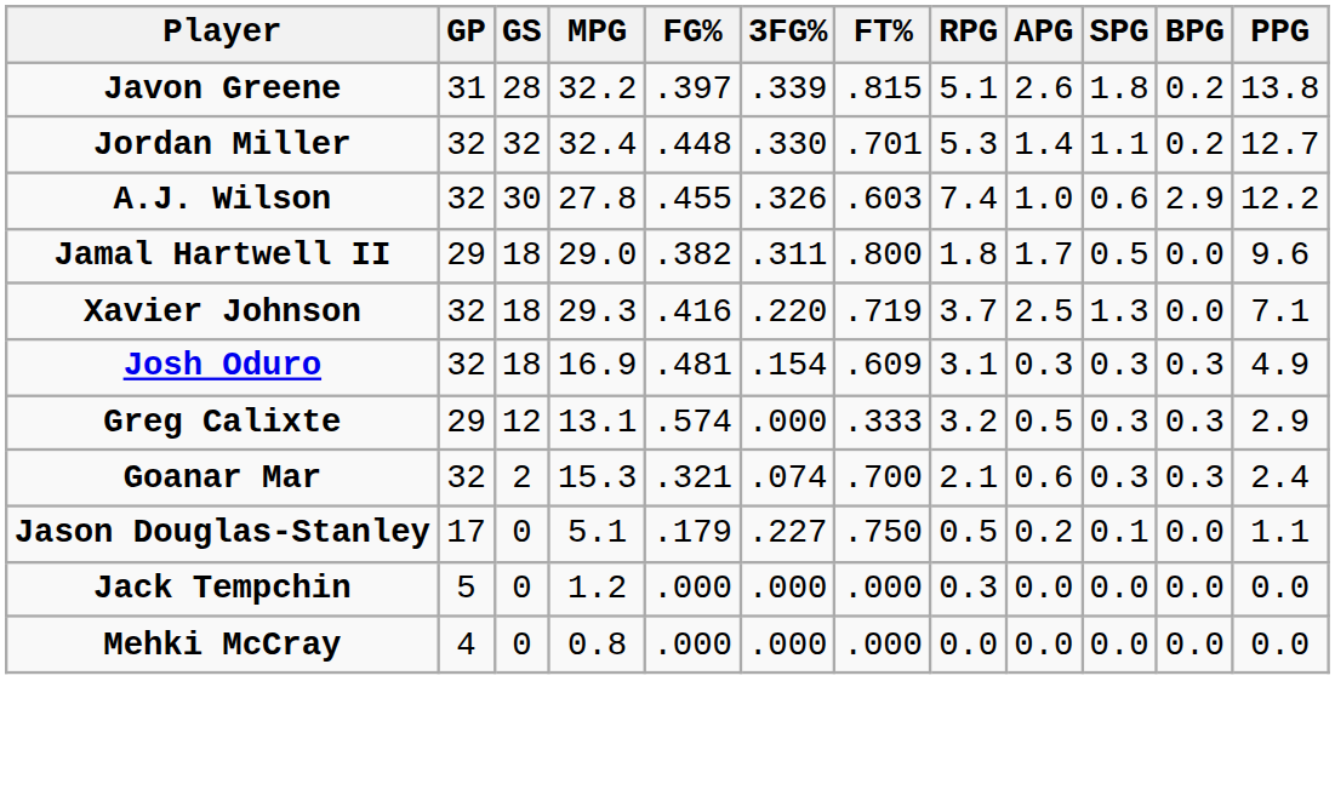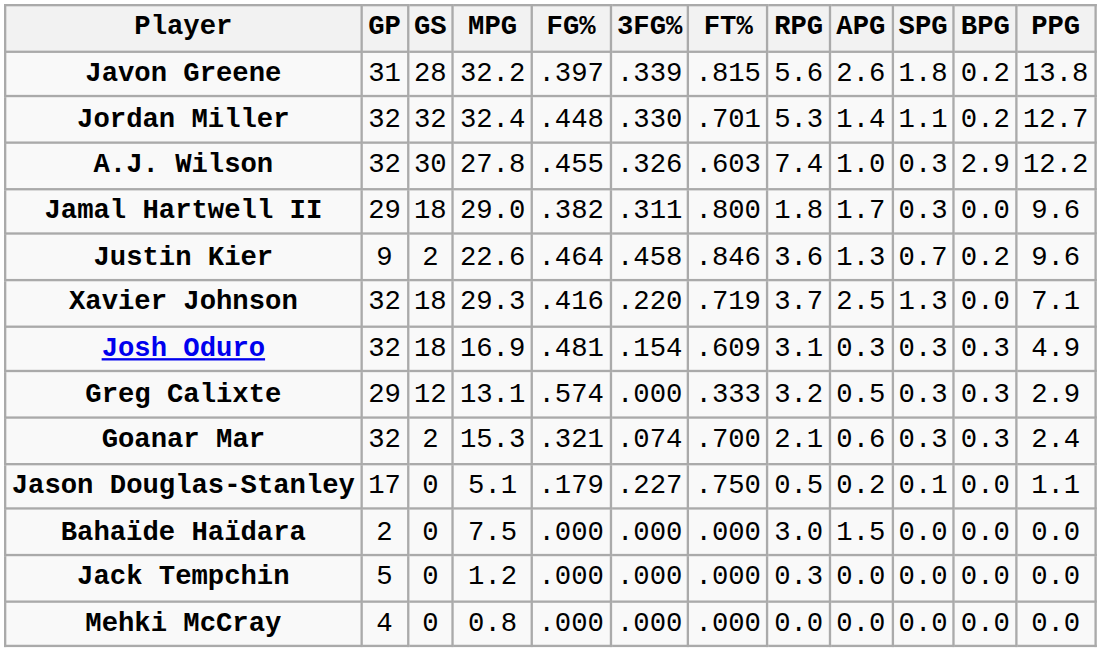Javon Greene | RPG: 5.1 -> 5.6
A.J. Wilson | SPG: 0.6 -> 0.3
Jamal Hartwell II | SPG: 0.5 -> 0.3
+ row: Justin Kier | 9 | 2 | 22.6 | .464 | .458 | .846 | 3.6 | 1.3 | 0.7 | 0.2 | 9.6
+ row: Bahaïde Haïdara | 2 | 0 | 7.5 | .000 | .000 | .000 | 3.0 | 1.5 | 0.0 | 0.0 | 0.0
